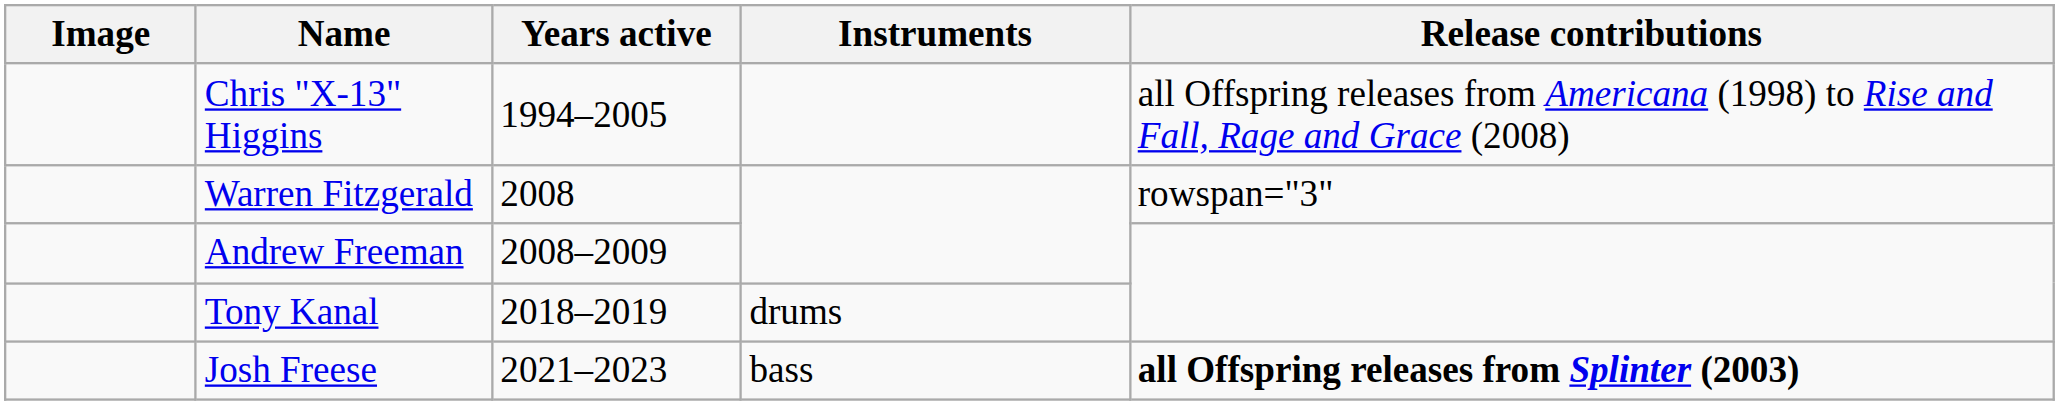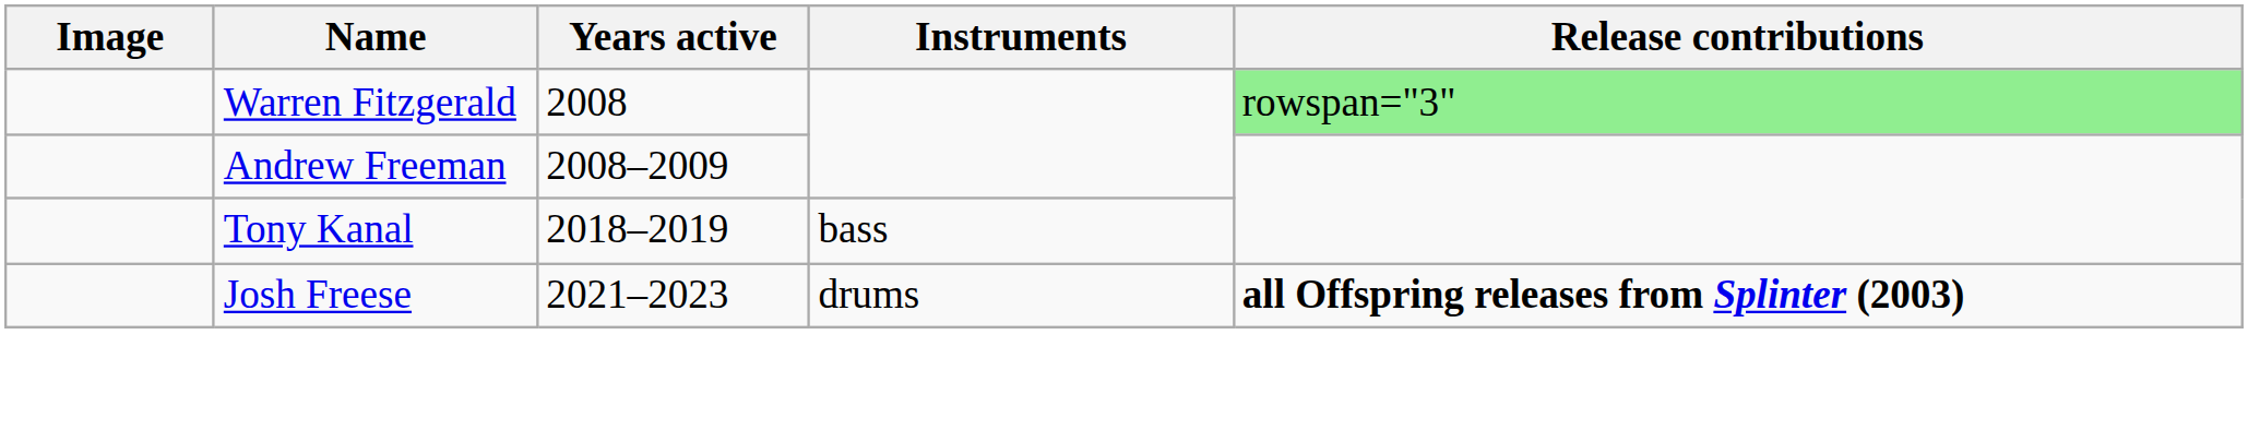- row: Chris "X-13" Higgins | 1994–2005 | all Offspring releases from Americana (1998) to Rise and Fall, Rage and Grace (2008)
Warren Fitzgerald | Release contributions: no background -> lightgreen background
Tony Kanal | Instruments: drums -> bass
Josh Freese | Instruments: bass -> drums
